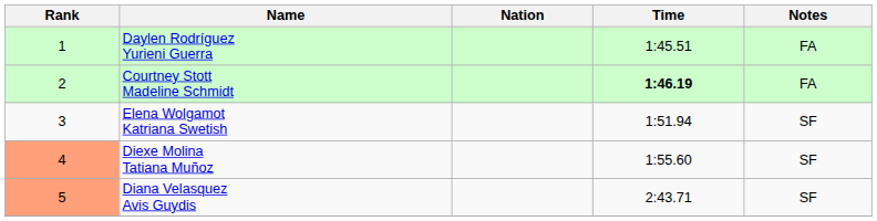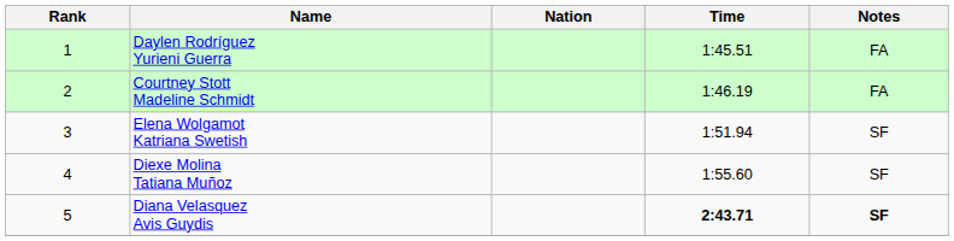Courtney Stott Madeline Schmidt | Time: bold -> normal
Diexe Molina Tatiana Muñoz | Rank: lightsalmon background -> no background
Diana Velasquez Avis Guydis | Rank: lightsalmon background -> no background
Diana Velasquez Avis Guydis | Time: normal -> bold
Diana Velasquez Avis Guydis | Notes: normal -> bold
